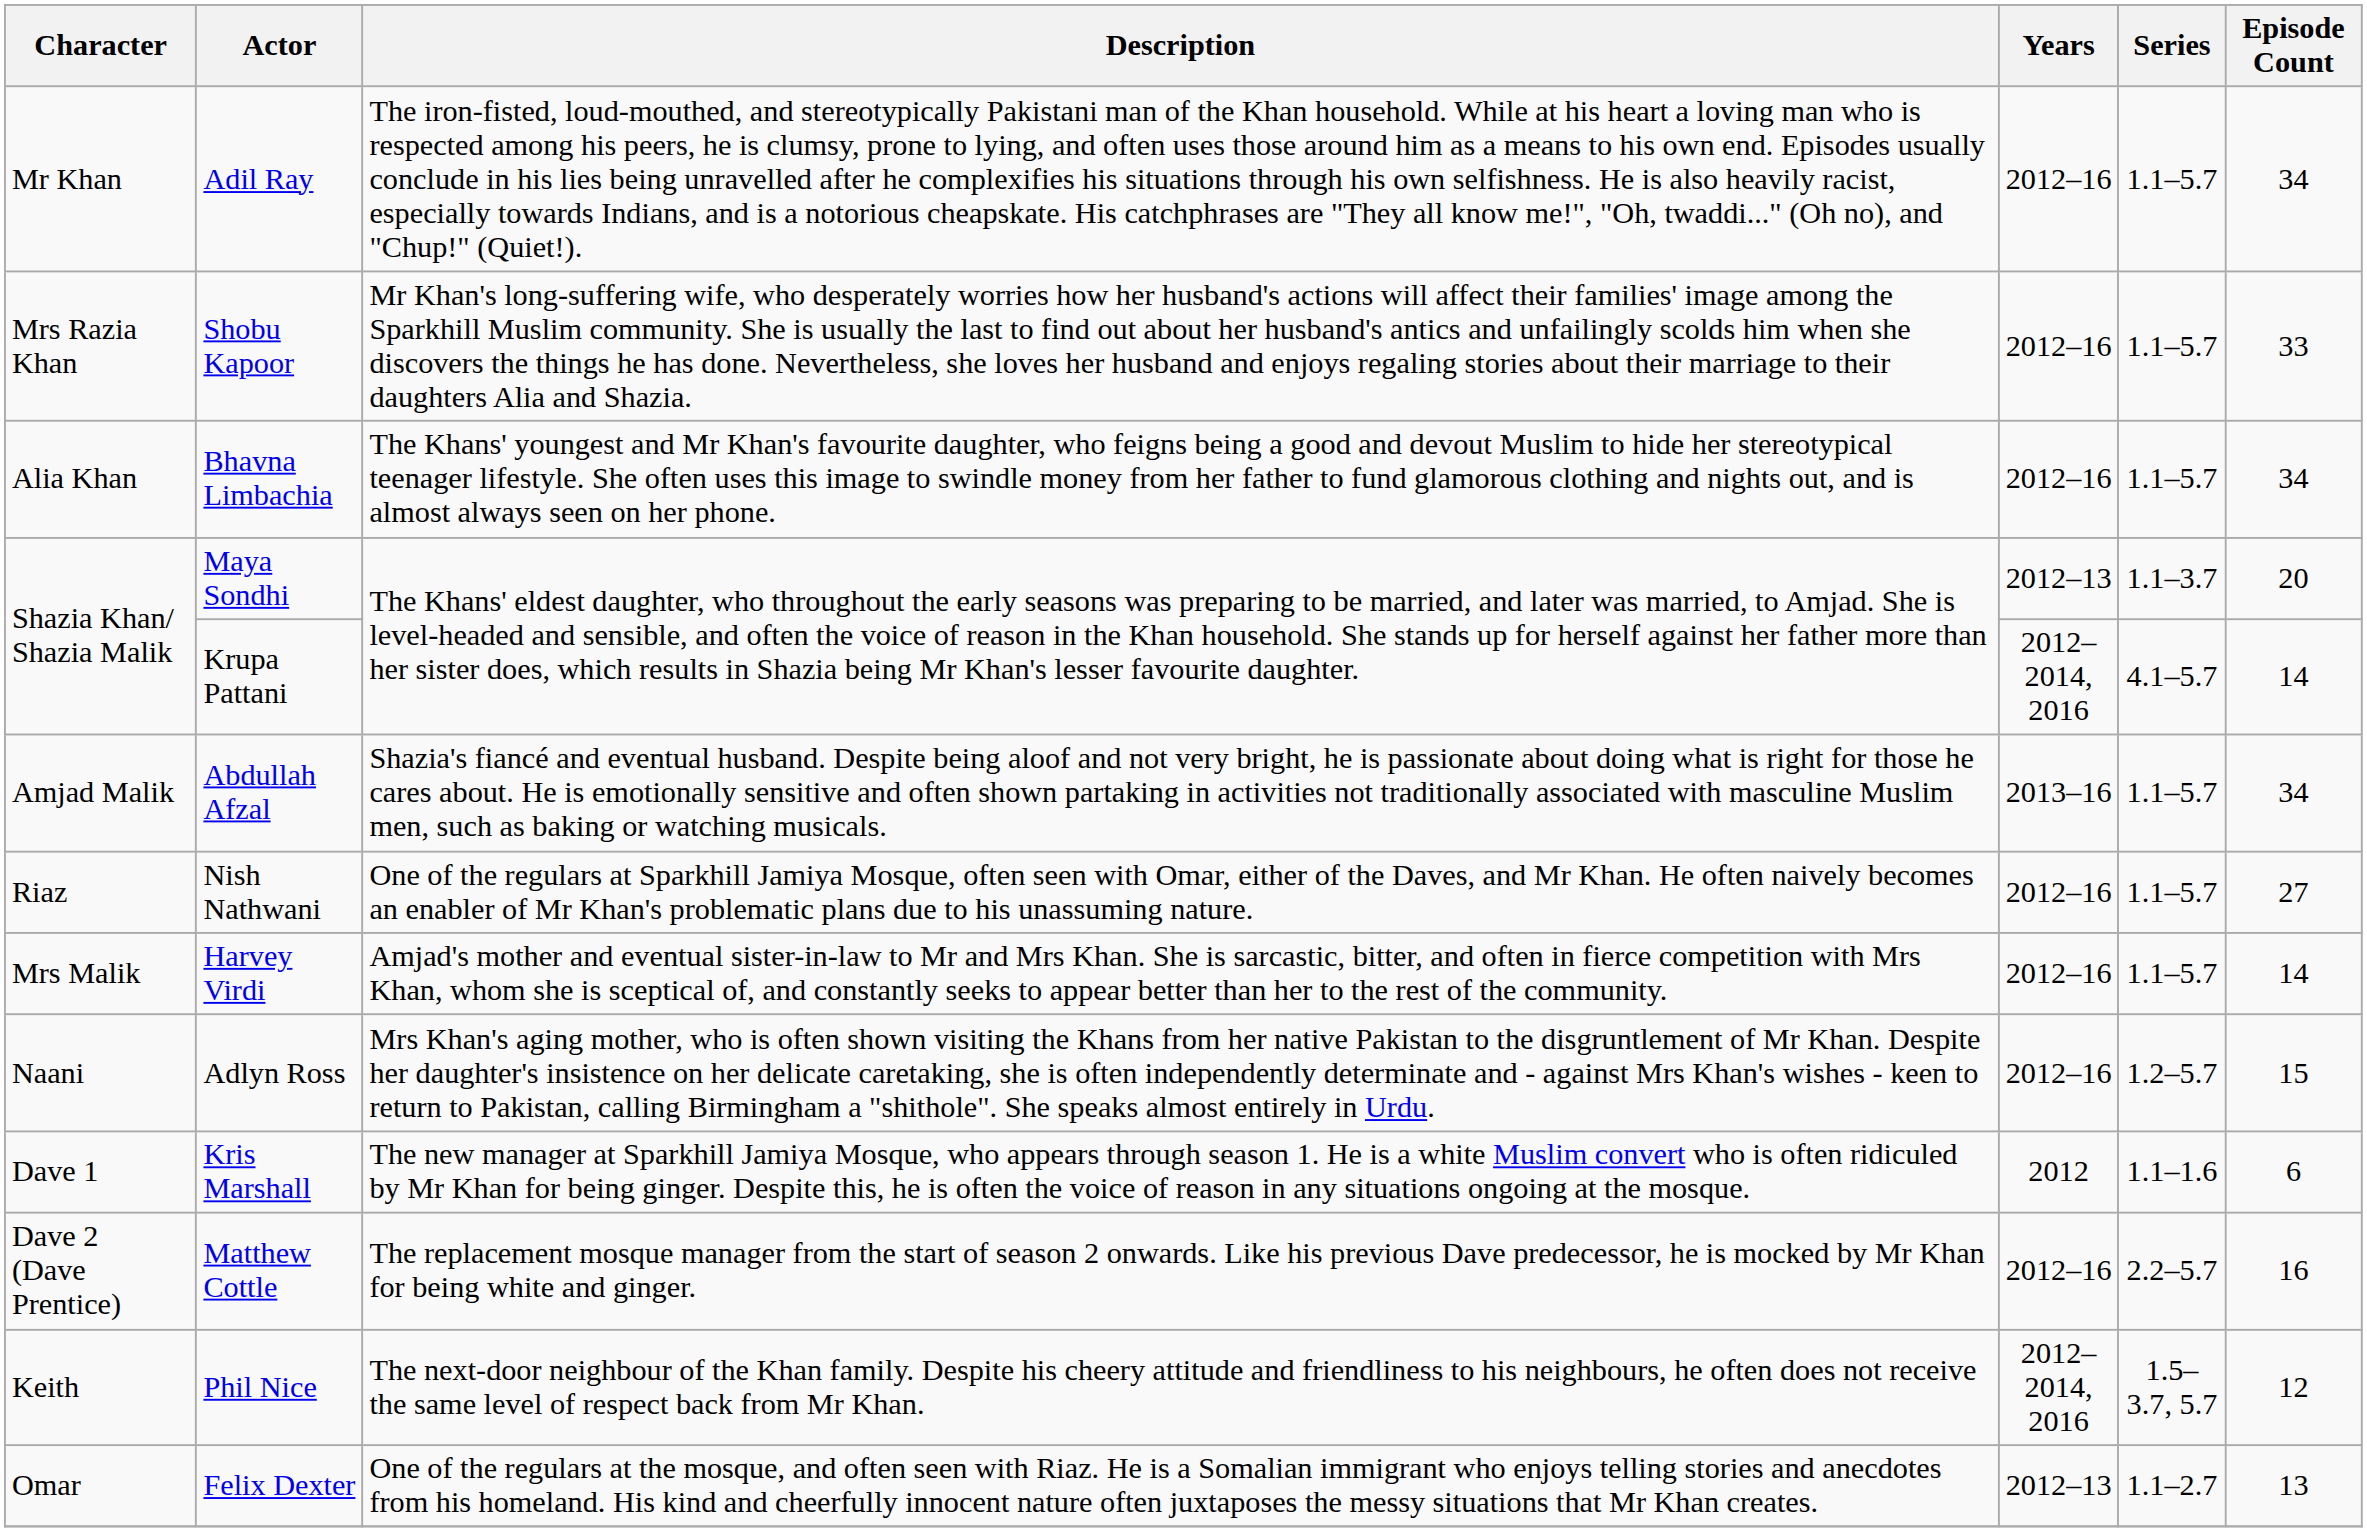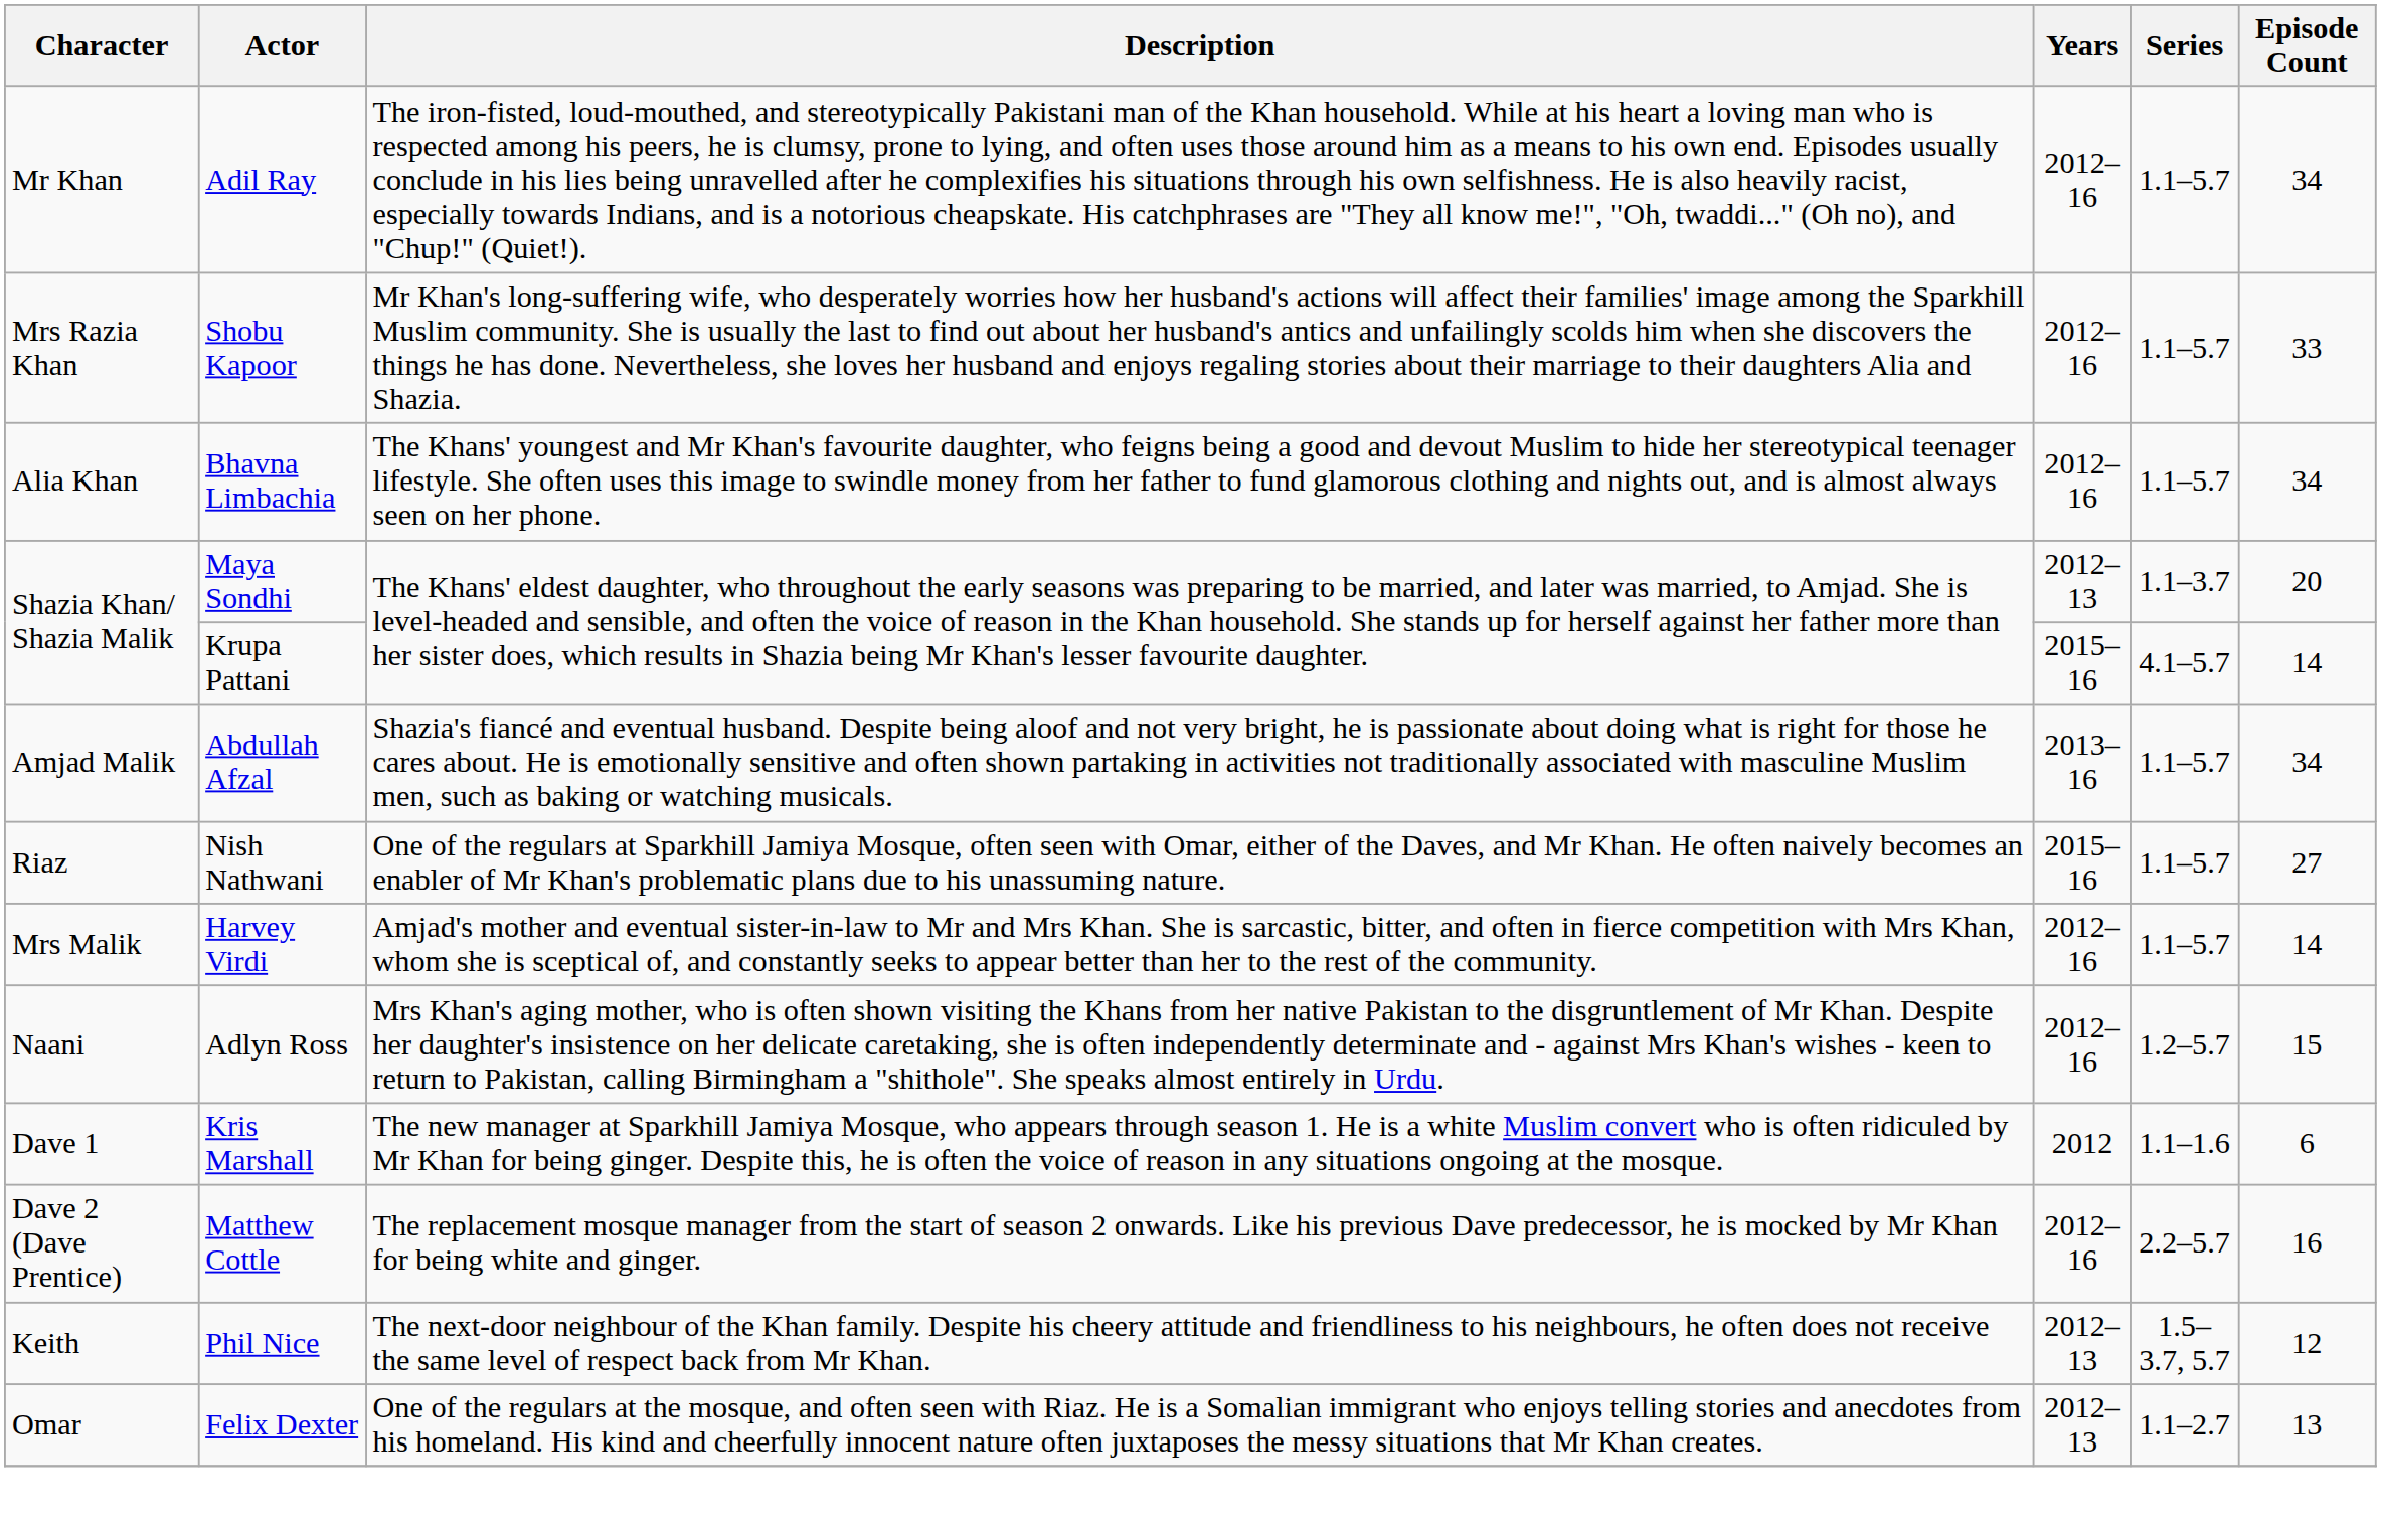Krupa Pattani | Years: 2012–2014, 2016 -> 2015–16
Nish Nathwani | Years: 2012–16 -> 2015–16
Phil Nice | Years: 2012–2014, 2016 -> 2012–13
